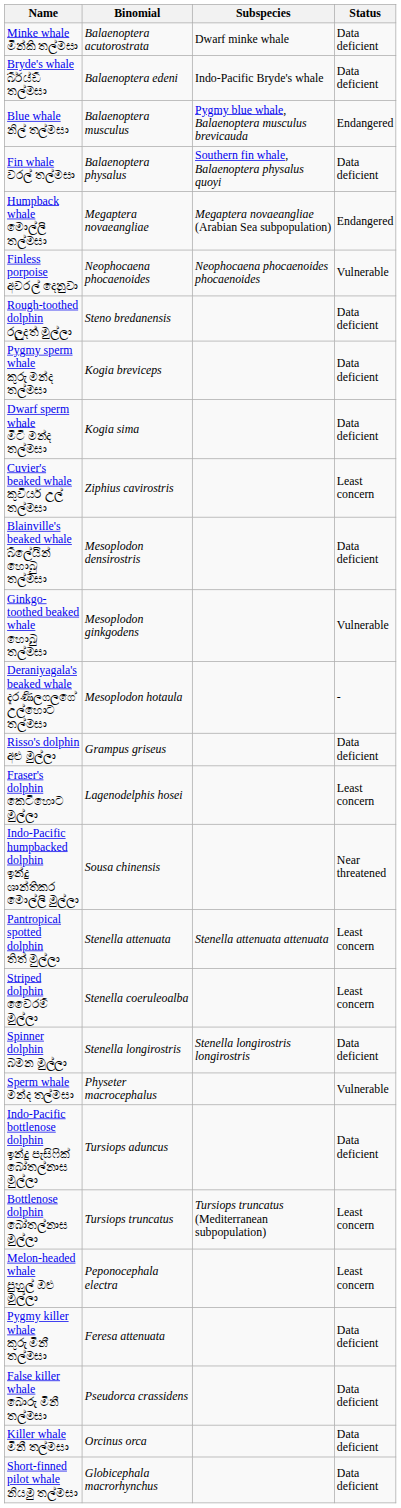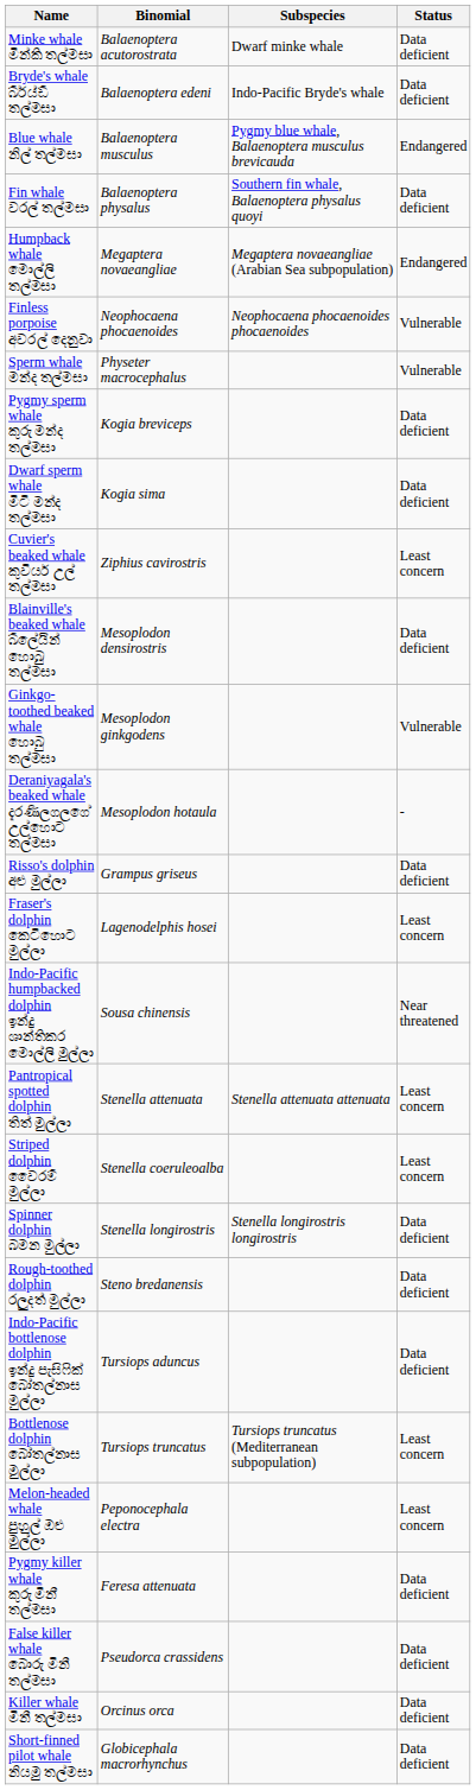rows swapped: Sperm whale මන්ද තල්මසා <-> Rough-toothed dolphin රලුදත් මුල්ලා
